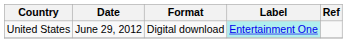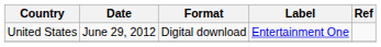United States | Label: paleturquoise background -> no background
